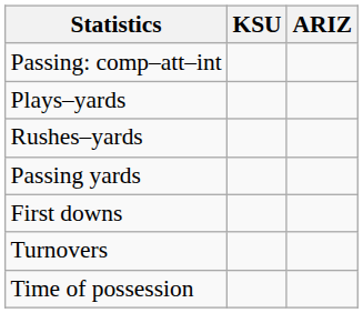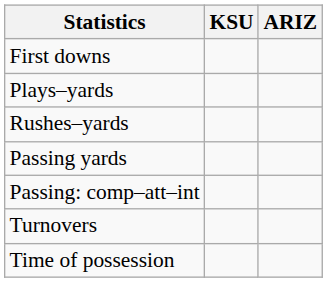rows swapped: First downs <-> Passing: comp–att–int
